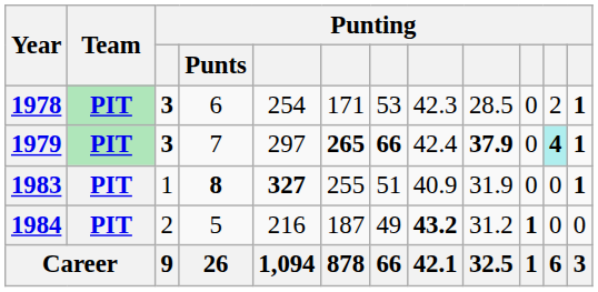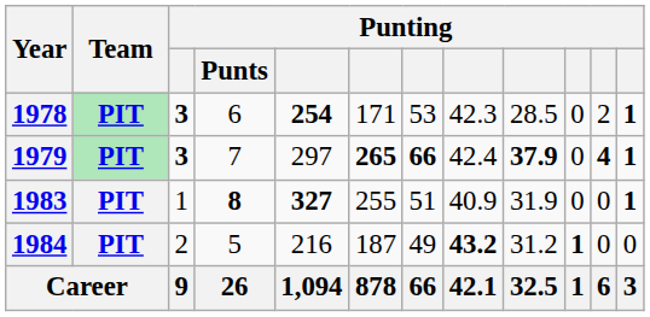1978 | column 5: normal -> bold
1979 | column 11: paleturquoise background -> no background
